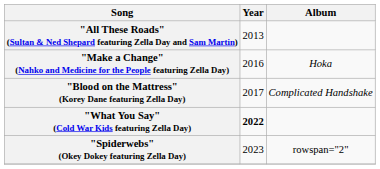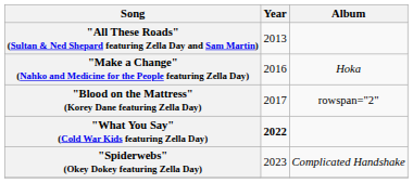"Blood on the Mattress" (Korey Dane featuring Zella Day) | Album: Complicated Handshake -> rowspan="2"
"Spiderwebs" (Okey Dokey featuring Zella Day) | Album: rowspan="2" -> Complicated Handshake
